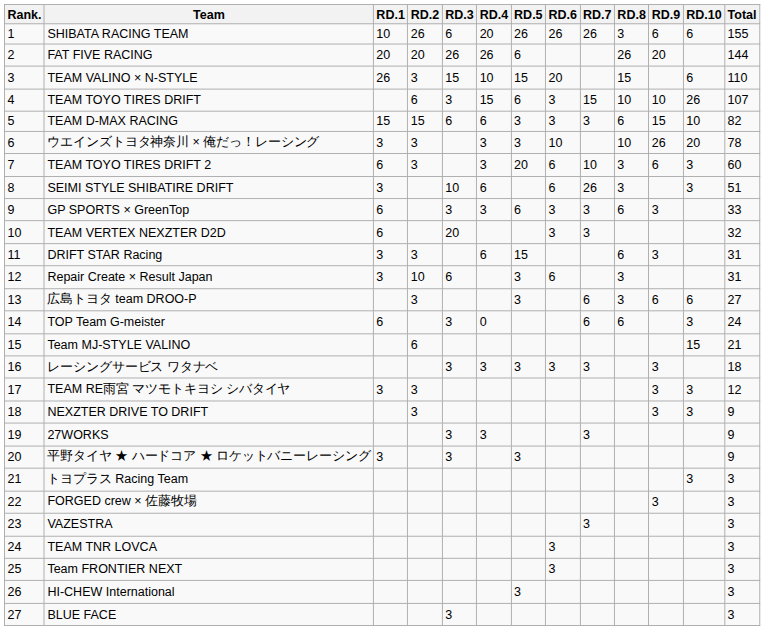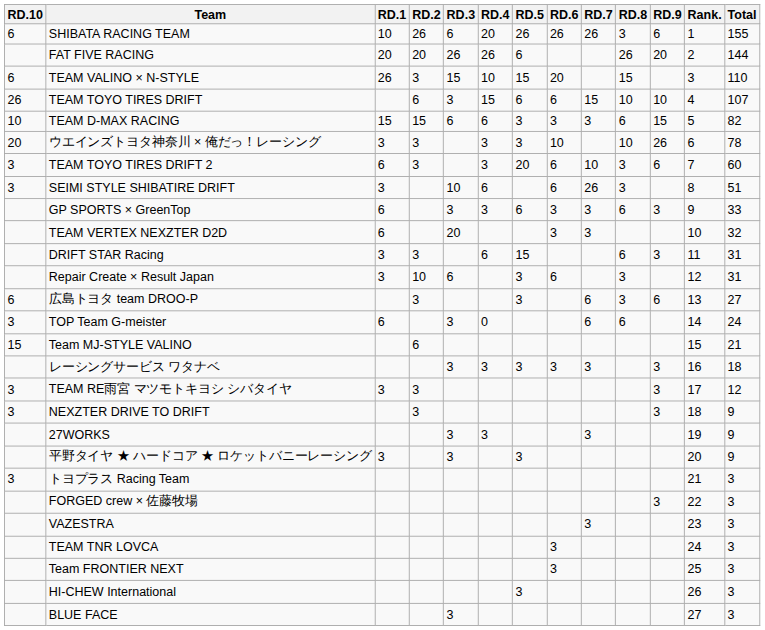columns swapped: Rank. <-> RD.10
TEAM TOYO TIRES DRIFT | RD.6: 3 -> 6
